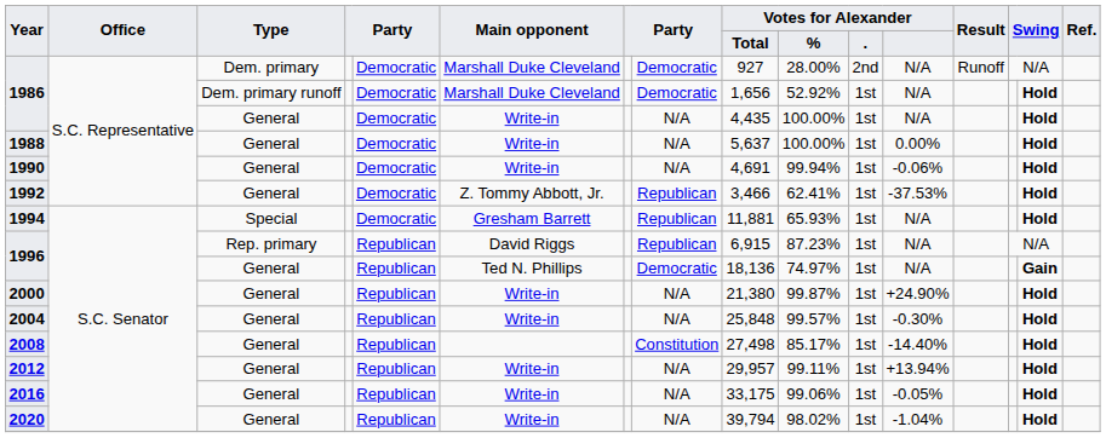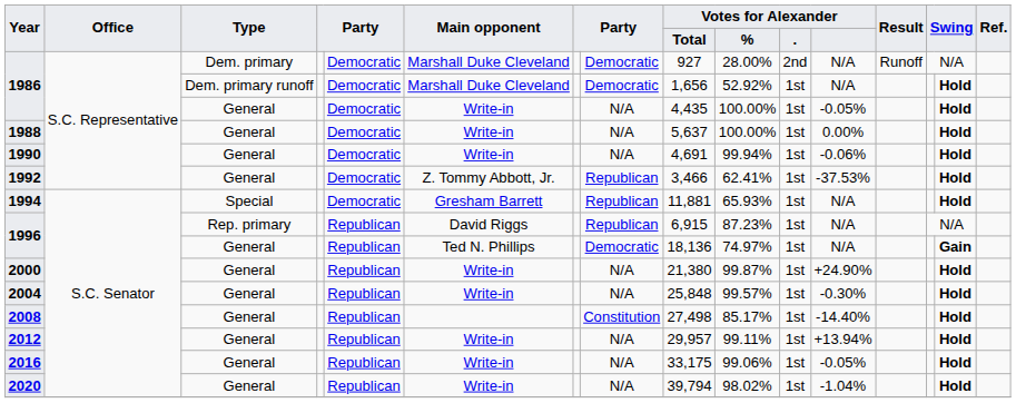1986 / General | Votes for Alexander: N/A -> -0.05%
